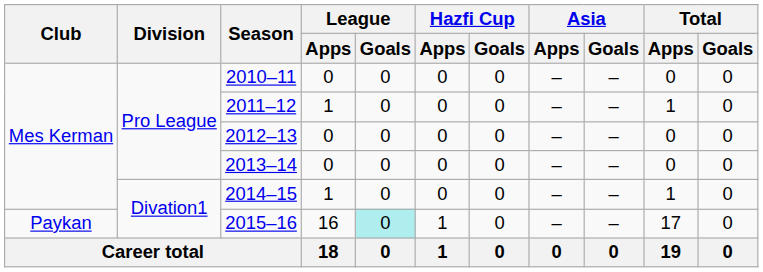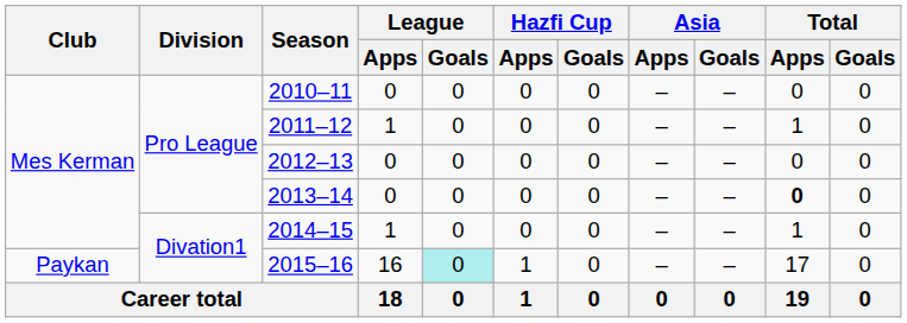2013–14 | Total / Apps: normal -> bold
